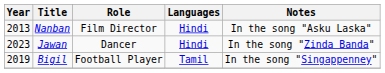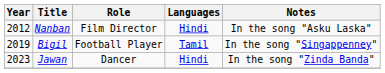Nanban | Year: 2013 -> 2012
rows swapped: Bigil <-> Jawan
